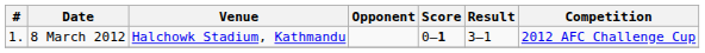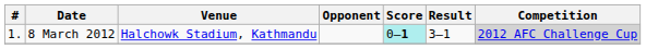8 March 2012 | Score: no background -> paleturquoise background
8 March 2012 | Competition: no background -> lightgrey background
